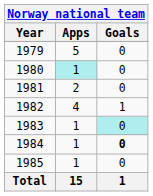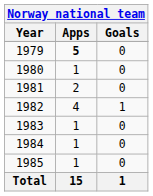1979 | Apps: normal -> bold
1980 | Apps: paleturquoise background -> no background
1983 | Goals: paleturquoise background -> no background
1984 | Goals: bold -> normal
